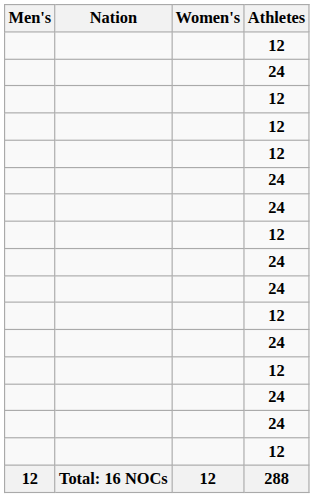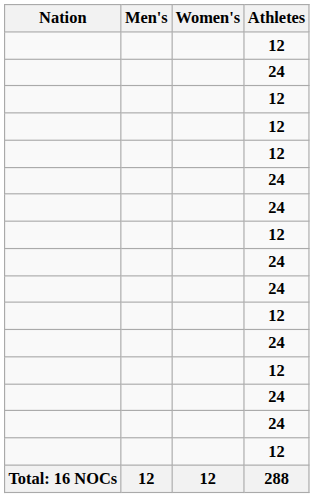columns swapped: Nation <-> Men's
